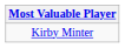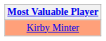row 2 | column 1: no background -> lightsalmon background
